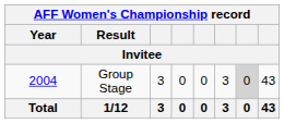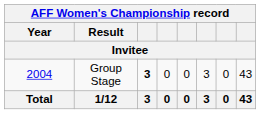Group Stage | column 3: normal -> bold
Group Stage | column 7: lightgrey background -> no background
